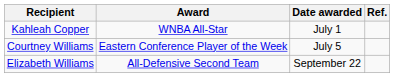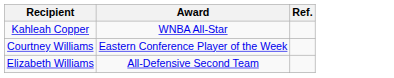- column: Date awarded | July 1 | July 5 | September 22
